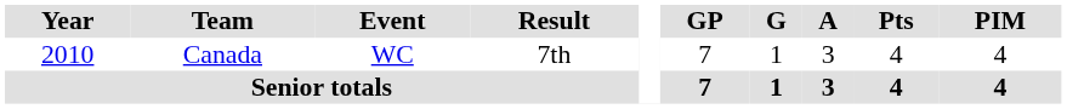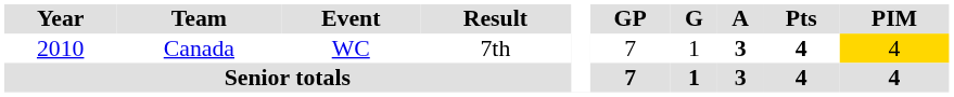Canada | A: normal -> bold
Canada | Pts: normal -> bold
Canada | PIM: no background -> gold background
